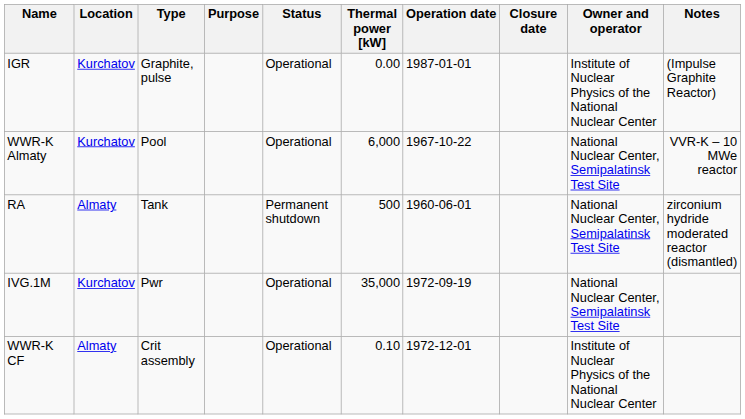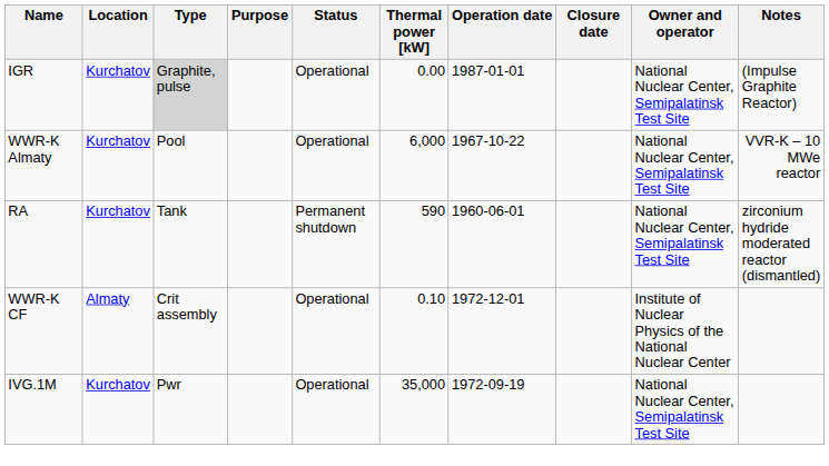IGR | Type: no background -> lightgrey background
IGR | Owner and operator: Institute of Nuclear Physics of the National Nuclear Center -> National Nuclear Center, Semipalatinsk Test Site
RA | Location: Almaty -> Kurchatov
RA | Thermal power [kW]: 500 -> 590
rows swapped: IVG.1M <-> WWR-K CF
